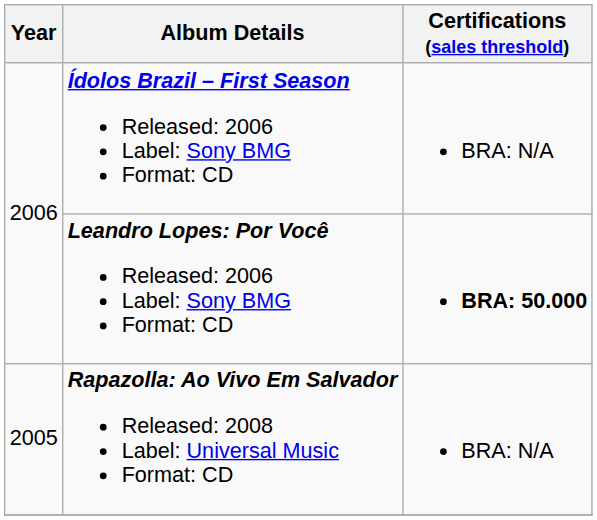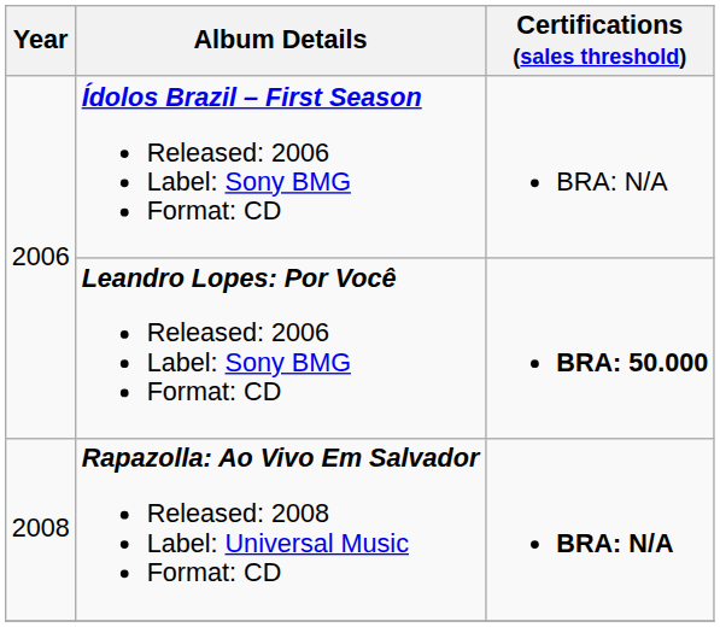row 4 | Year: 2005 -> 2008
row 4 | Certifications (sales threshold): normal -> bold
